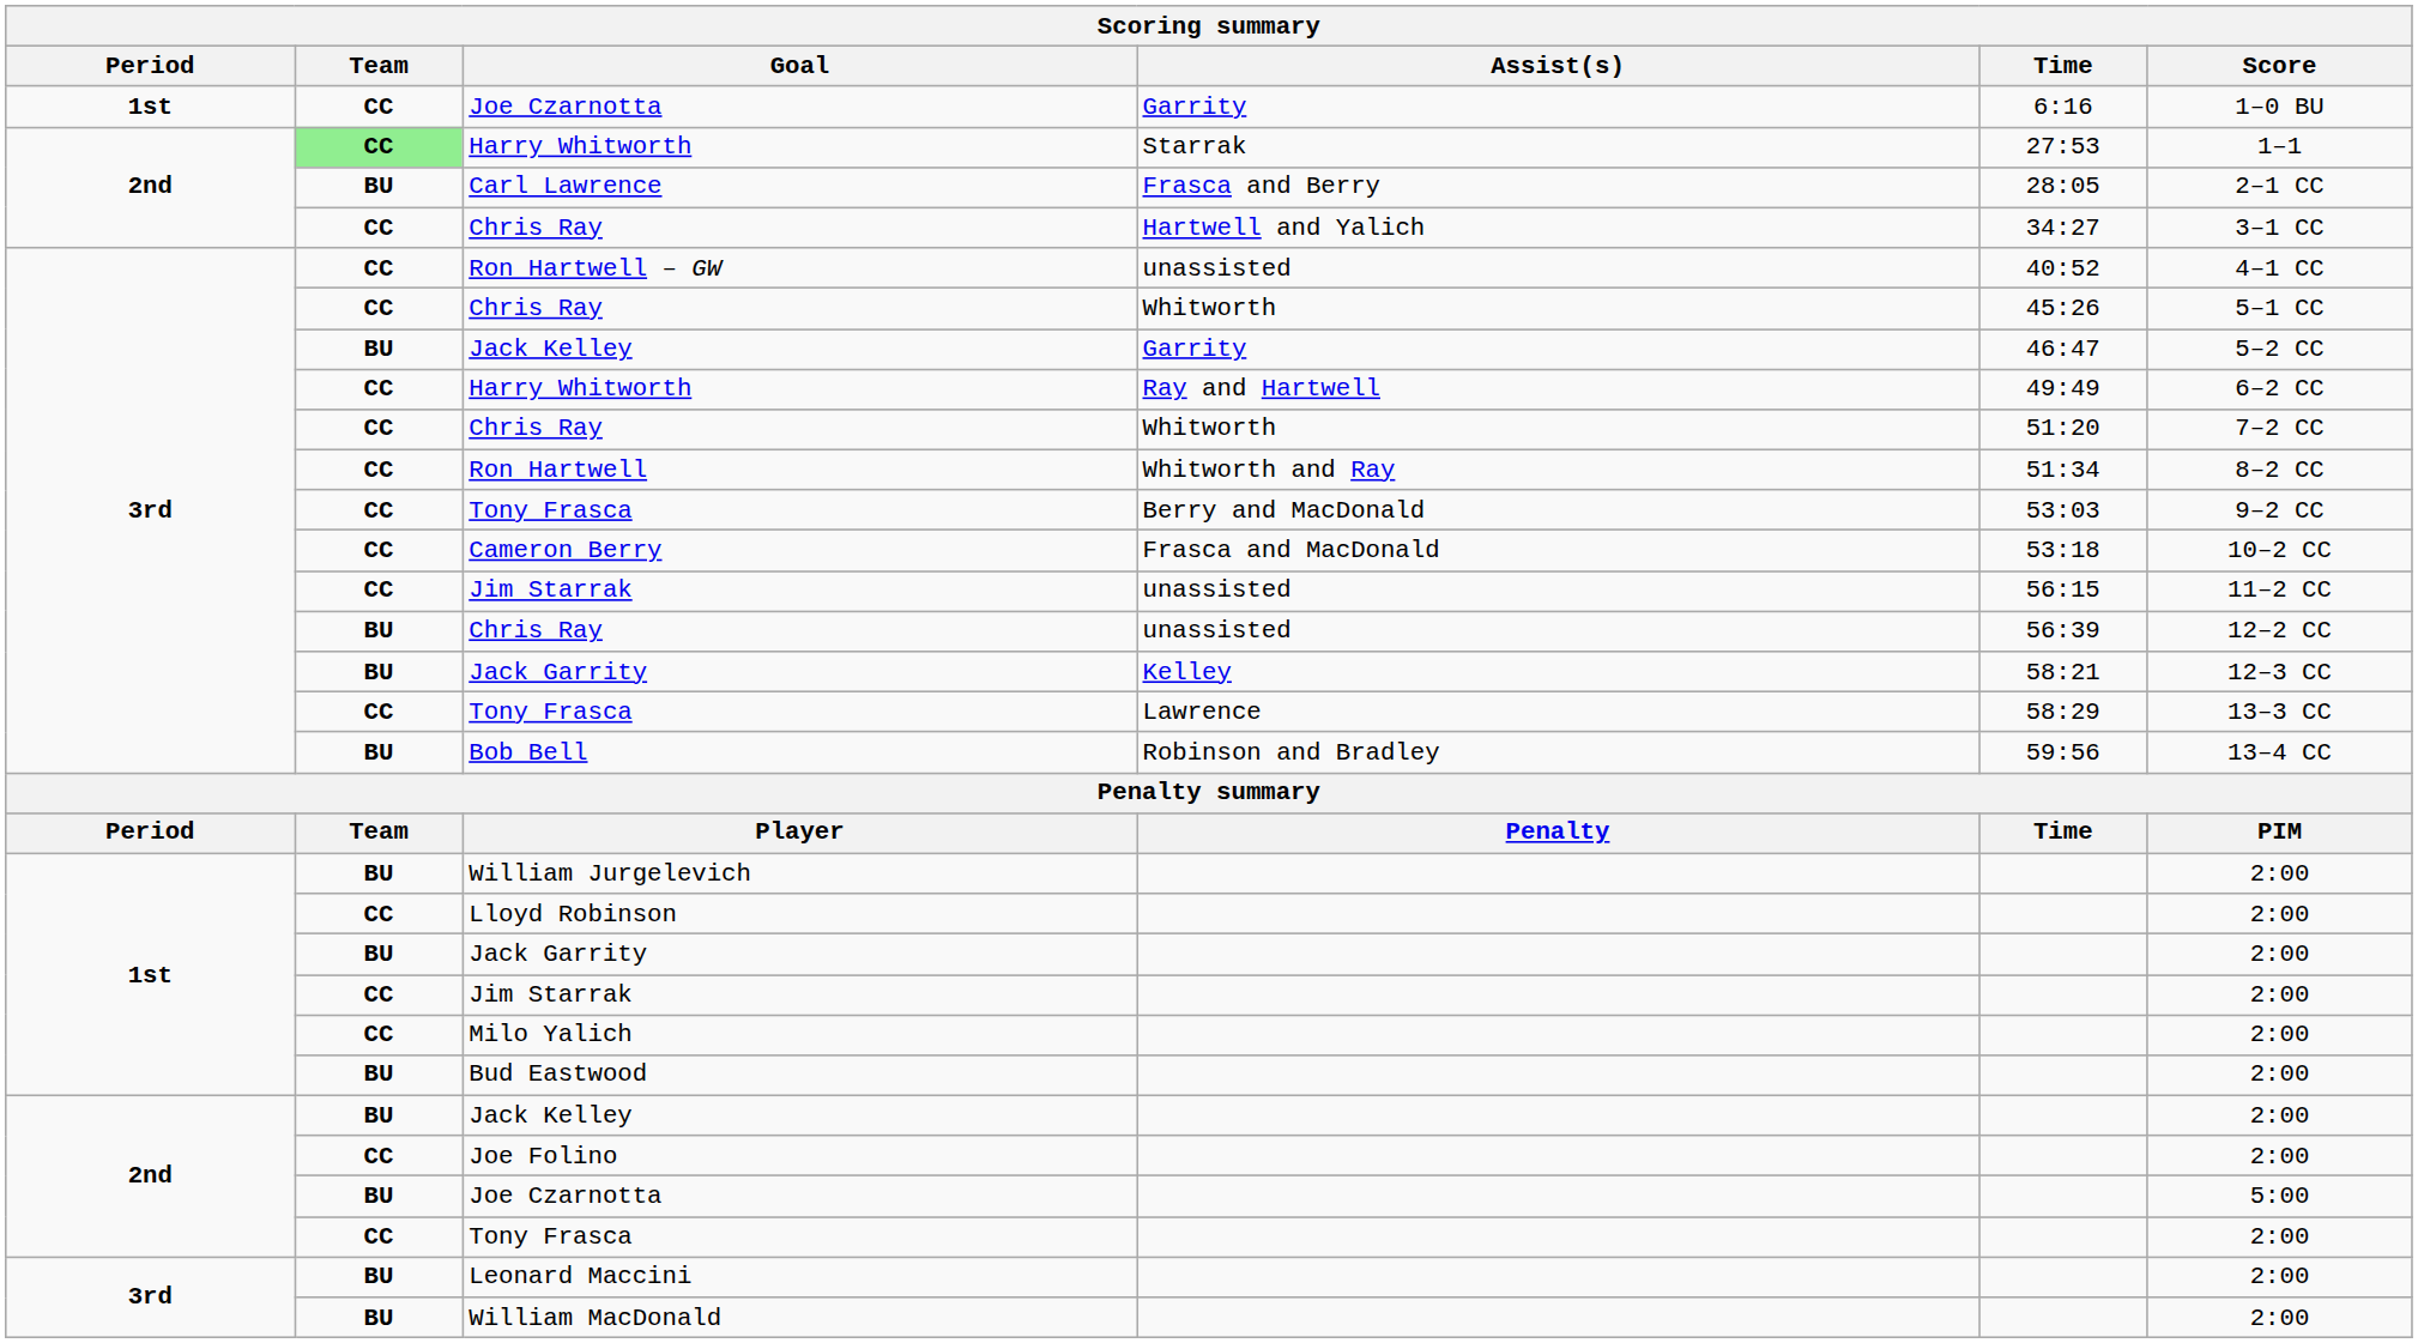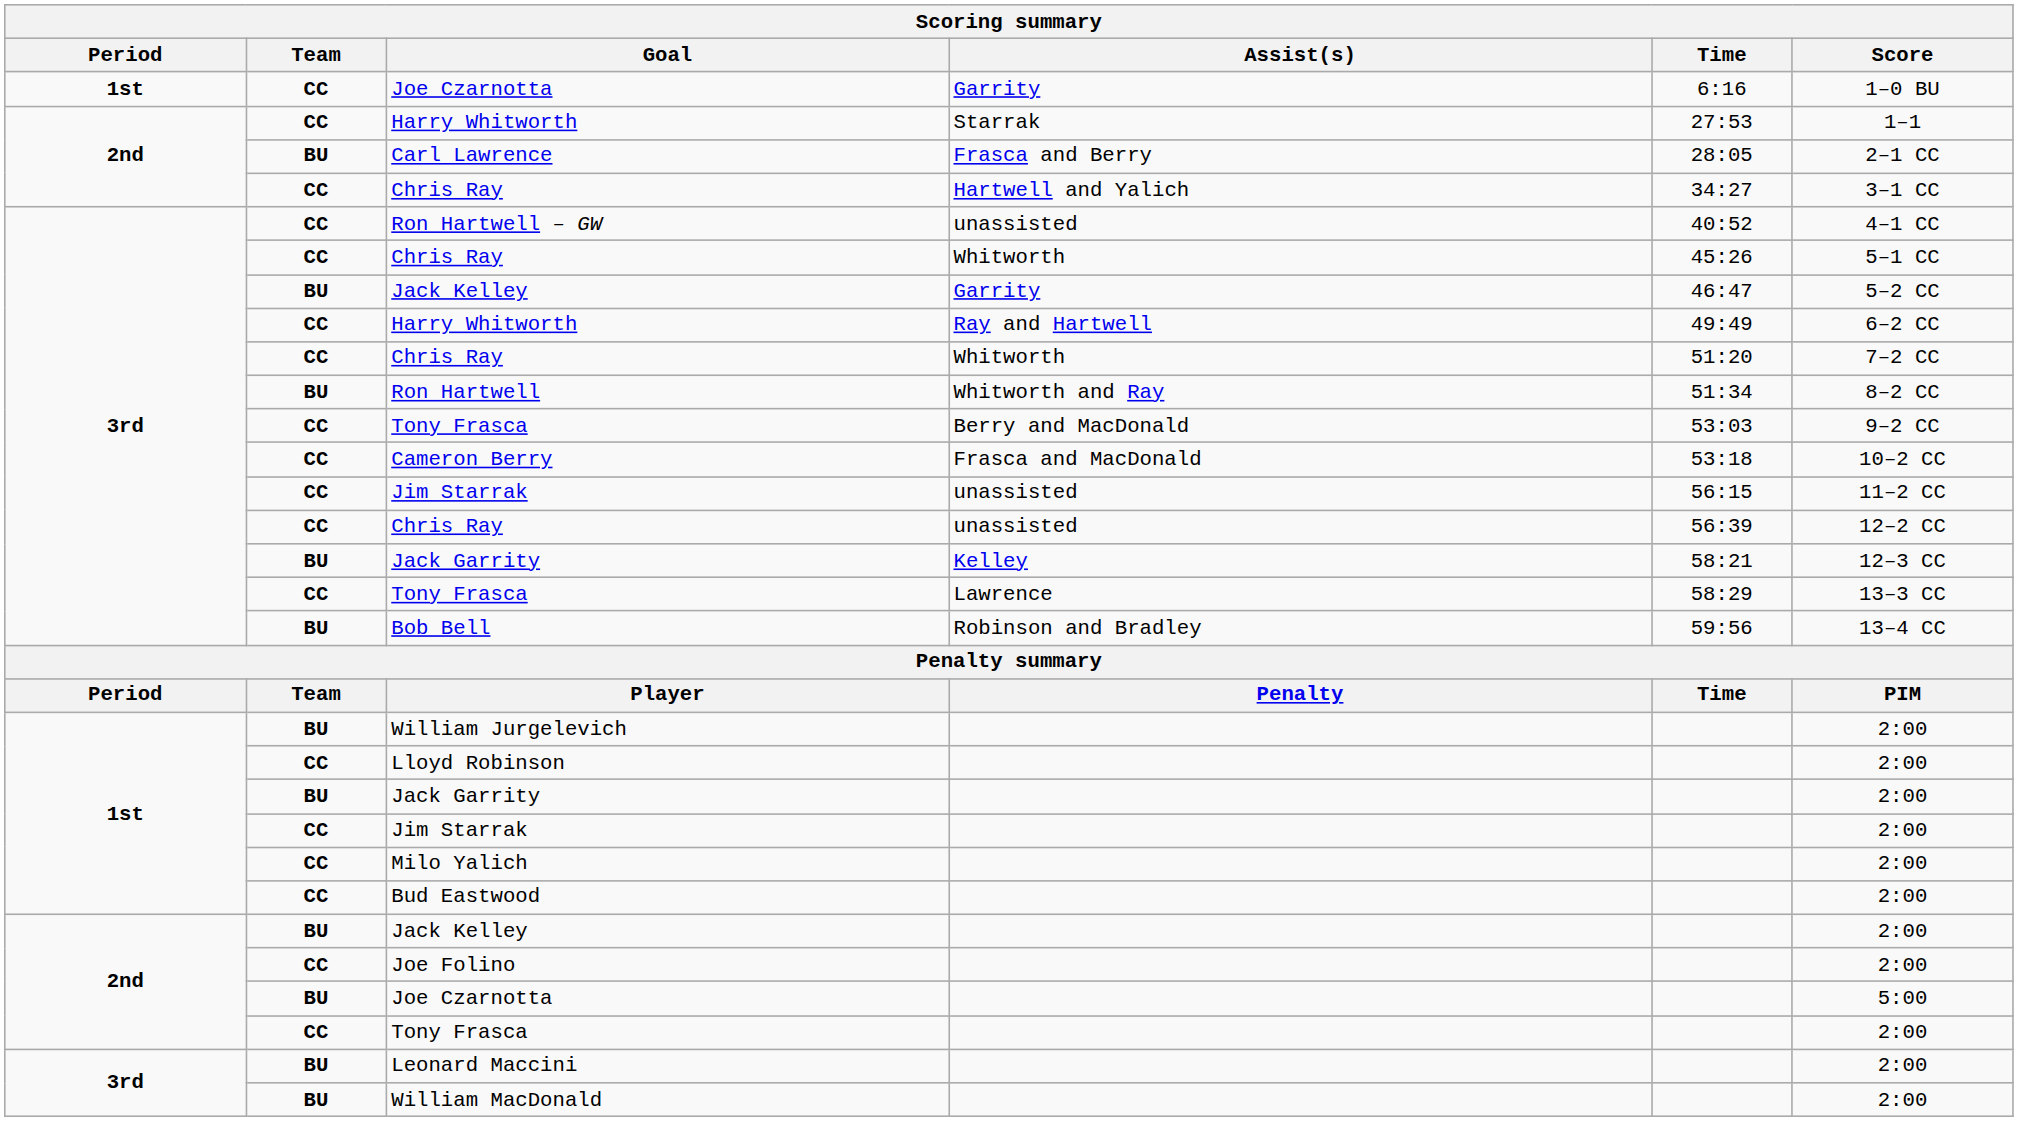Harry Whitworth / Starrak | Team: lightgreen background -> no background
Ron Hartwell | Team: CC -> BU
Chris Ray / unassisted | Team: BU -> CC
Bud Eastwood | Team: BU -> CC
